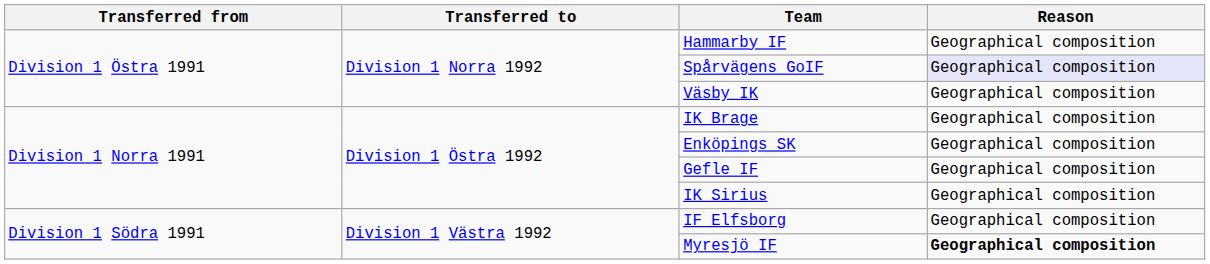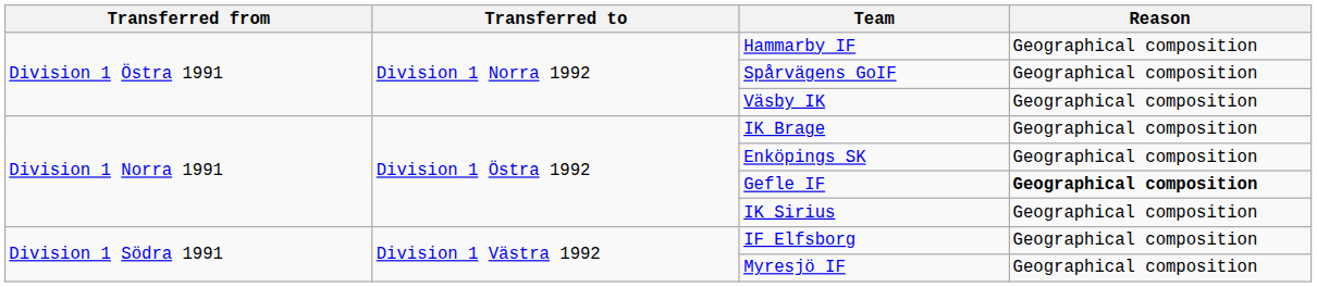Spårvägens GoIF | Reason: lavender background -> no background
Gefle IF | Reason: normal -> bold
Myresjö IF | Reason: bold -> normal
